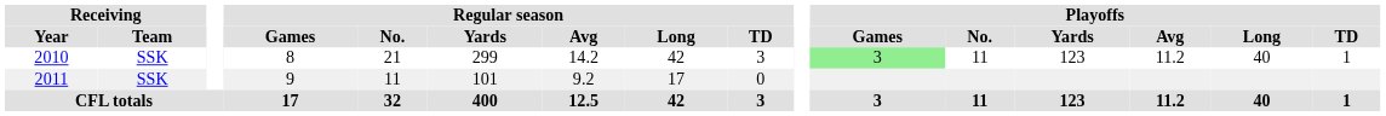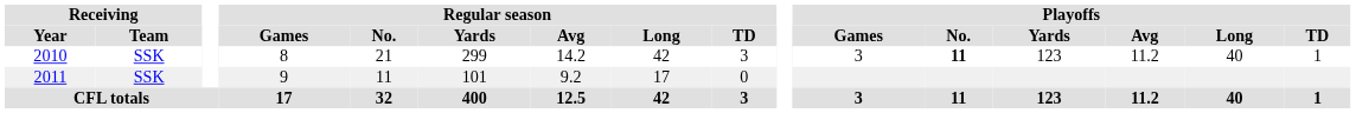2010 | Playoffs / Games: lightgreen background -> no background
2010 | Playoffs / No.: normal -> bold
